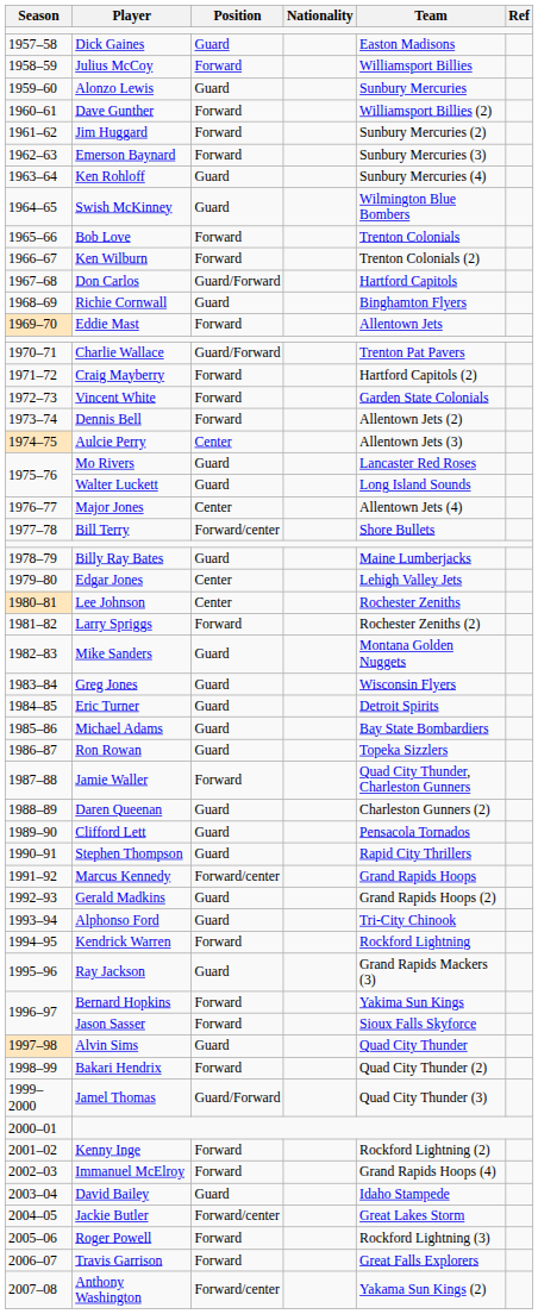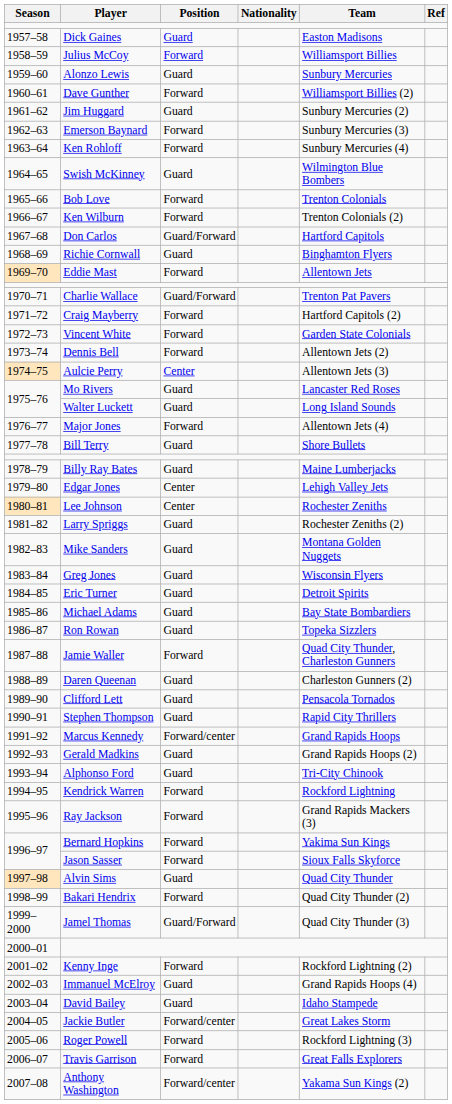Jim Huggard | Position: Forward -> Guard
Ken Rohloff | Position: Guard -> Forward
Major Jones | Position: Center -> Forward
Bill Terry | Position: Forward/center -> Guard
Larry Spriggs | Position: Forward -> Guard
Ray Jackson | Position: Guard -> Forward
Immanuel McElroy | Position: Forward -> Guard
